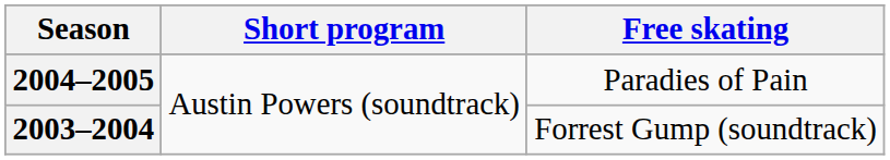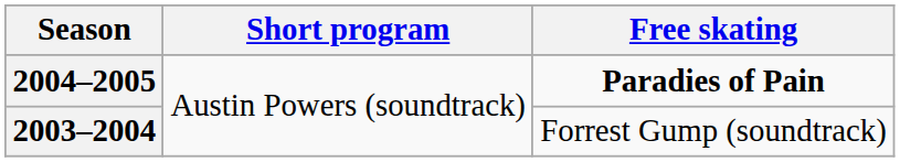2004–2005 | Free skating: normal -> bold
